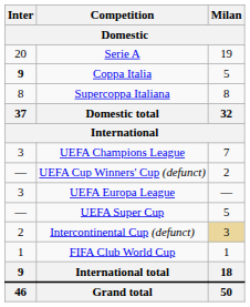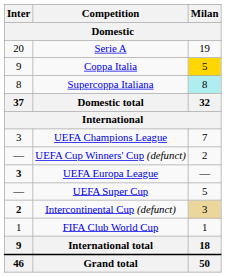Coppa Italia | Inter: bold -> normal
Coppa Italia | Milan: no background -> gold background
Supercoppa Italiana | Milan: no background -> paleturquoise background
UEFA Europa League | Inter: normal -> bold
Intercontinental Cup (defunct) | Inter: normal -> bold
